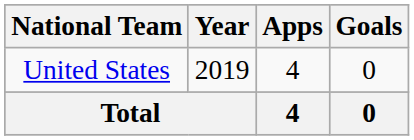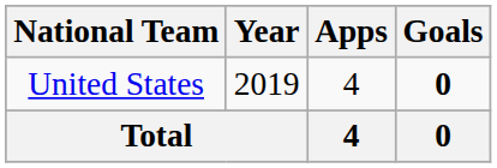United States | Goals: normal -> bold
